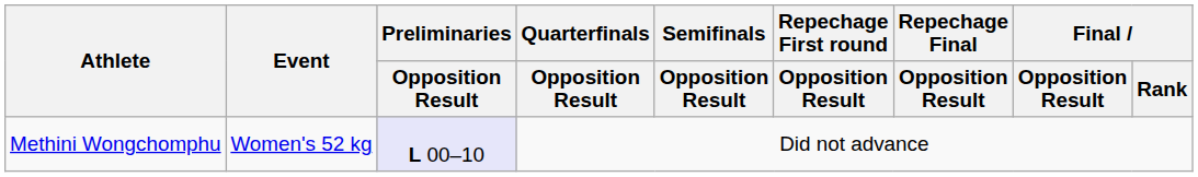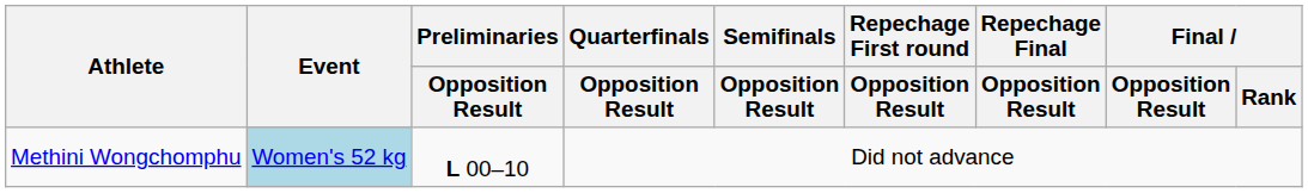Methini Wongchomphu | Event: no background -> lightblue background
Methini Wongchomphu | Preliminaries / Opposition Result: lavender background -> no background
